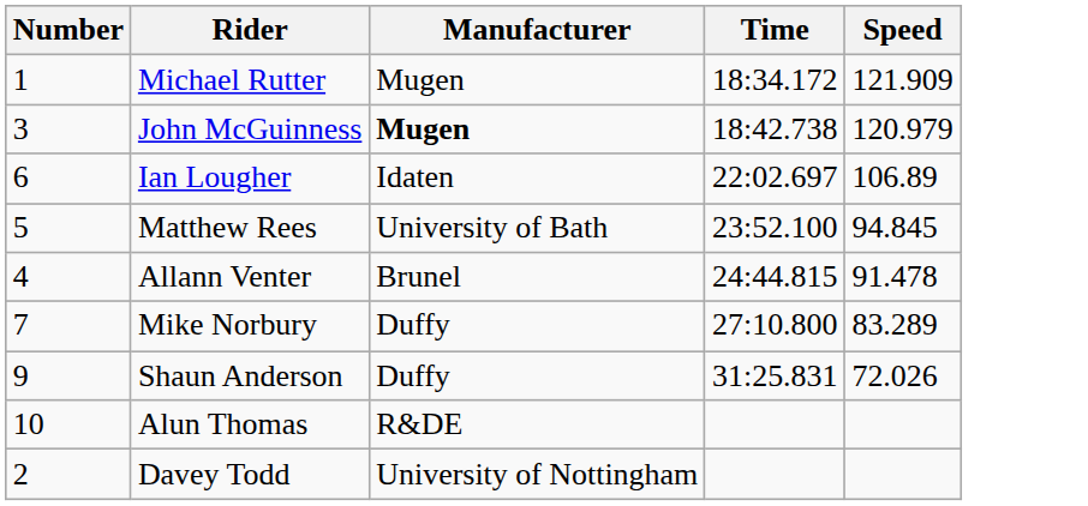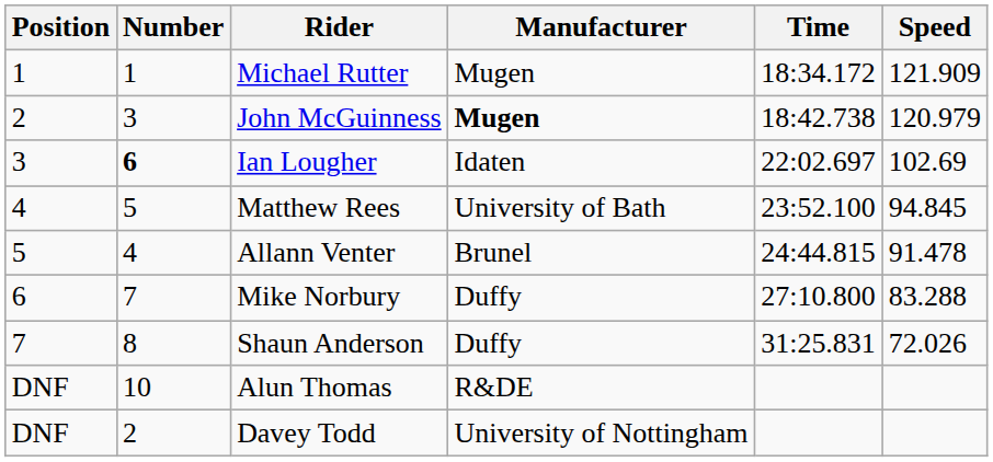+ column: Position | 1 | 2 | 3 | 4 | 5 | 6 | 7 | DNF | DNF
Ian Lougher | Number: normal -> bold
Ian Lougher | Speed: 106.89 -> 102.69
Mike Norbury | Speed: 83.289 -> 83.288
Shaun Anderson | Number: 9 -> 8
